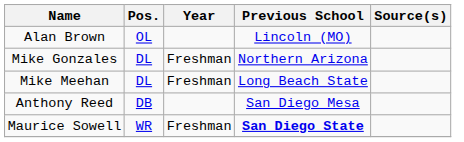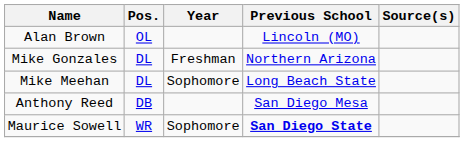Mike Meehan | Year: Freshman -> Sophomore
Maurice Sowell | Year: Freshman -> Sophomore
